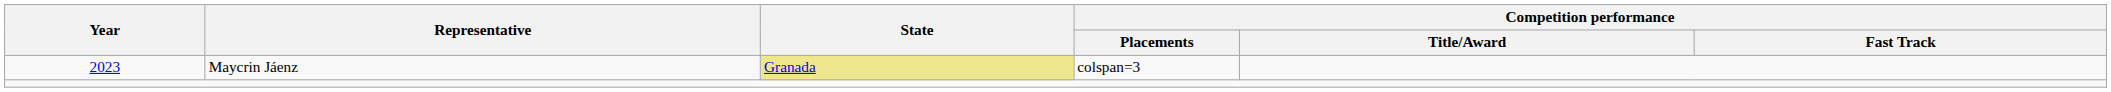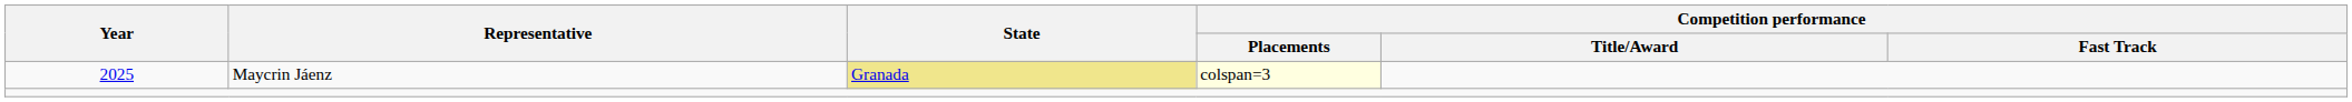Maycrin Jáenz | Year: 2023 -> 2025
Maycrin Jáenz | Competition performance / Placements: no background -> lightyellow background
